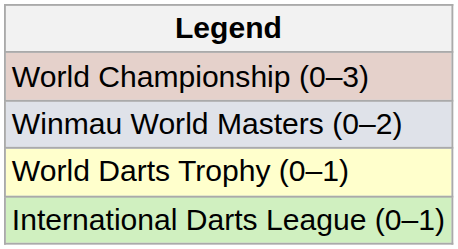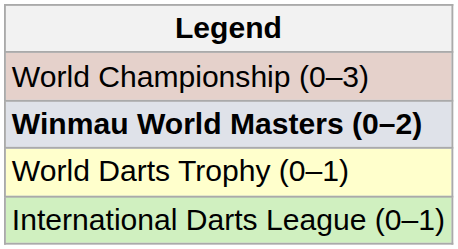row 3 | column 1: normal -> bold
